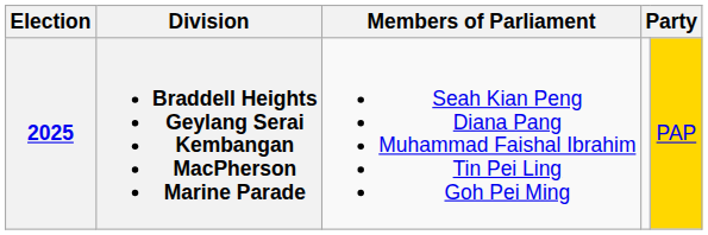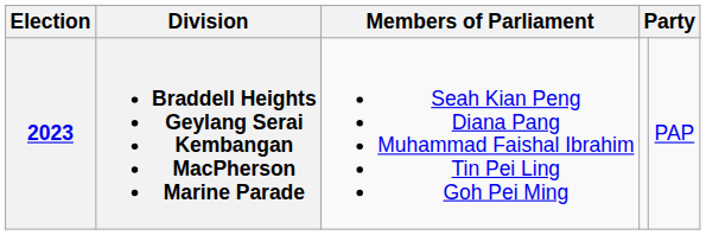row 2 | Election: 2025 -> 2023
row 2 | column 5: gold background -> no background
